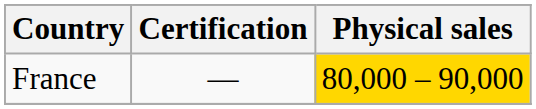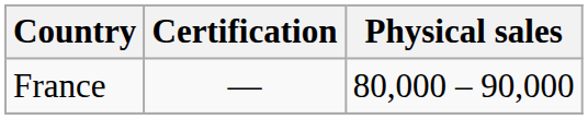France | Physical sales: gold background -> no background
